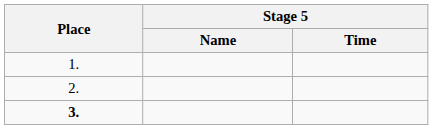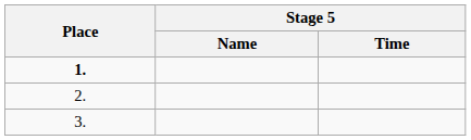1. | Place: normal -> bold
3. | Place: bold -> normal
